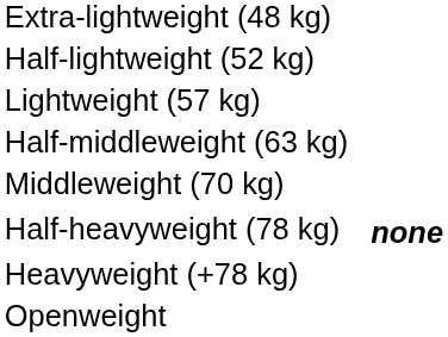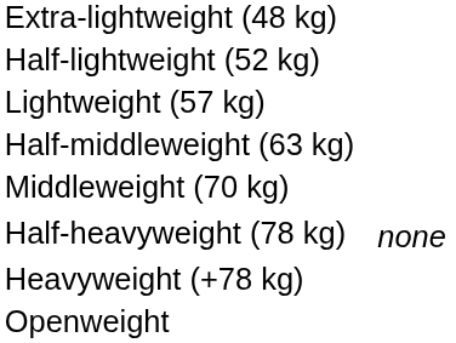Half-heavyweight (78 kg) / none | column 2: bold -> normal
